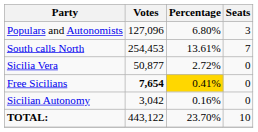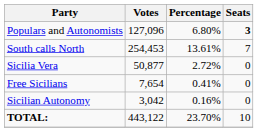Populars and Autonomists | Seats: normal -> bold
Free Sicilians | Votes: bold -> normal
Free Sicilians | Percentage: gold background -> no background
